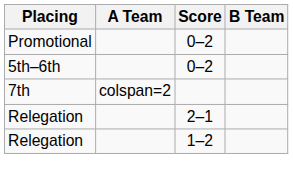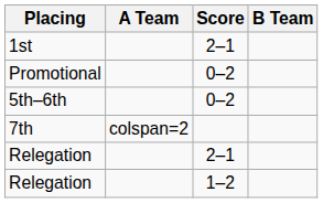+ row: 1st | 2–1
